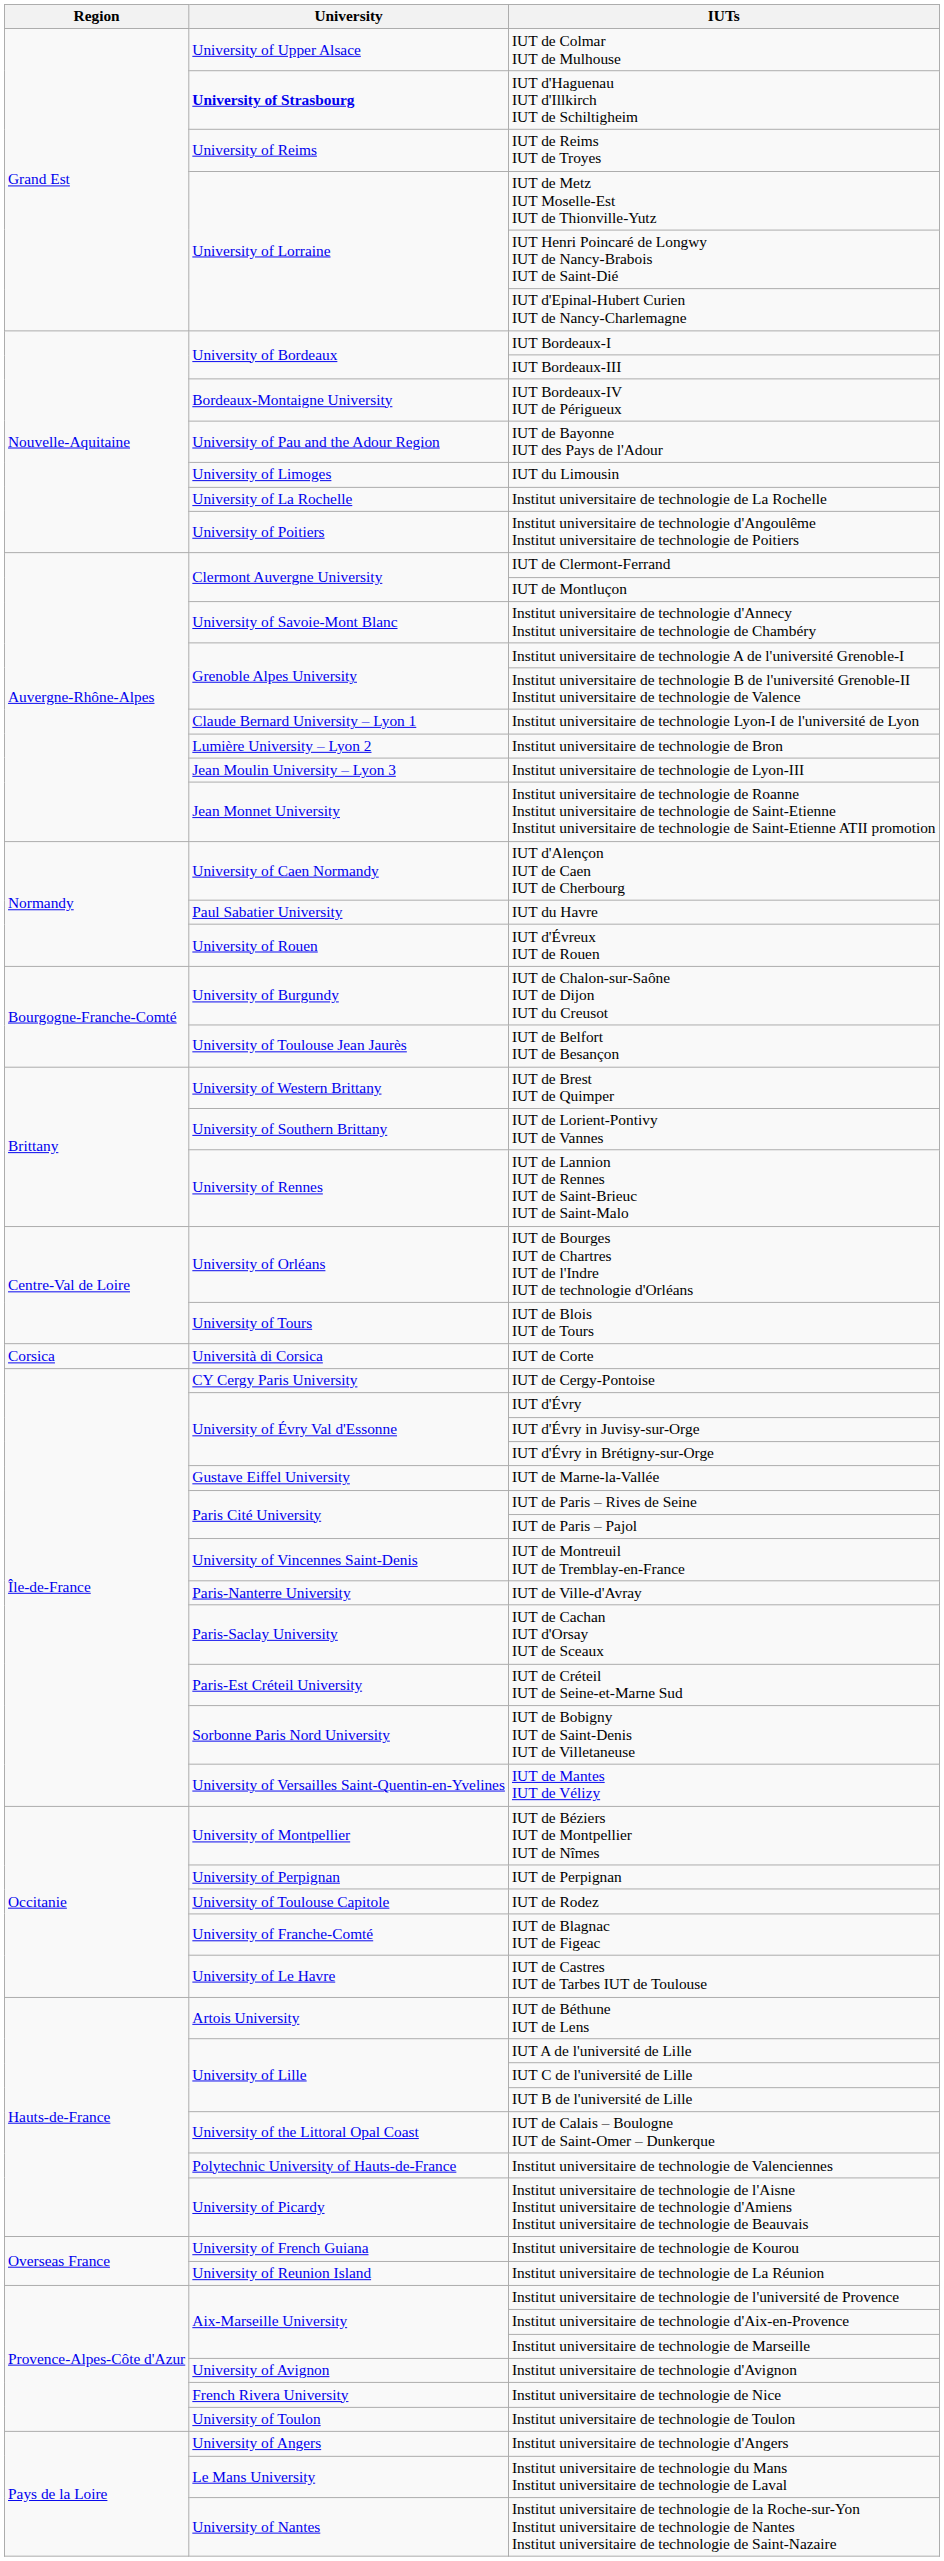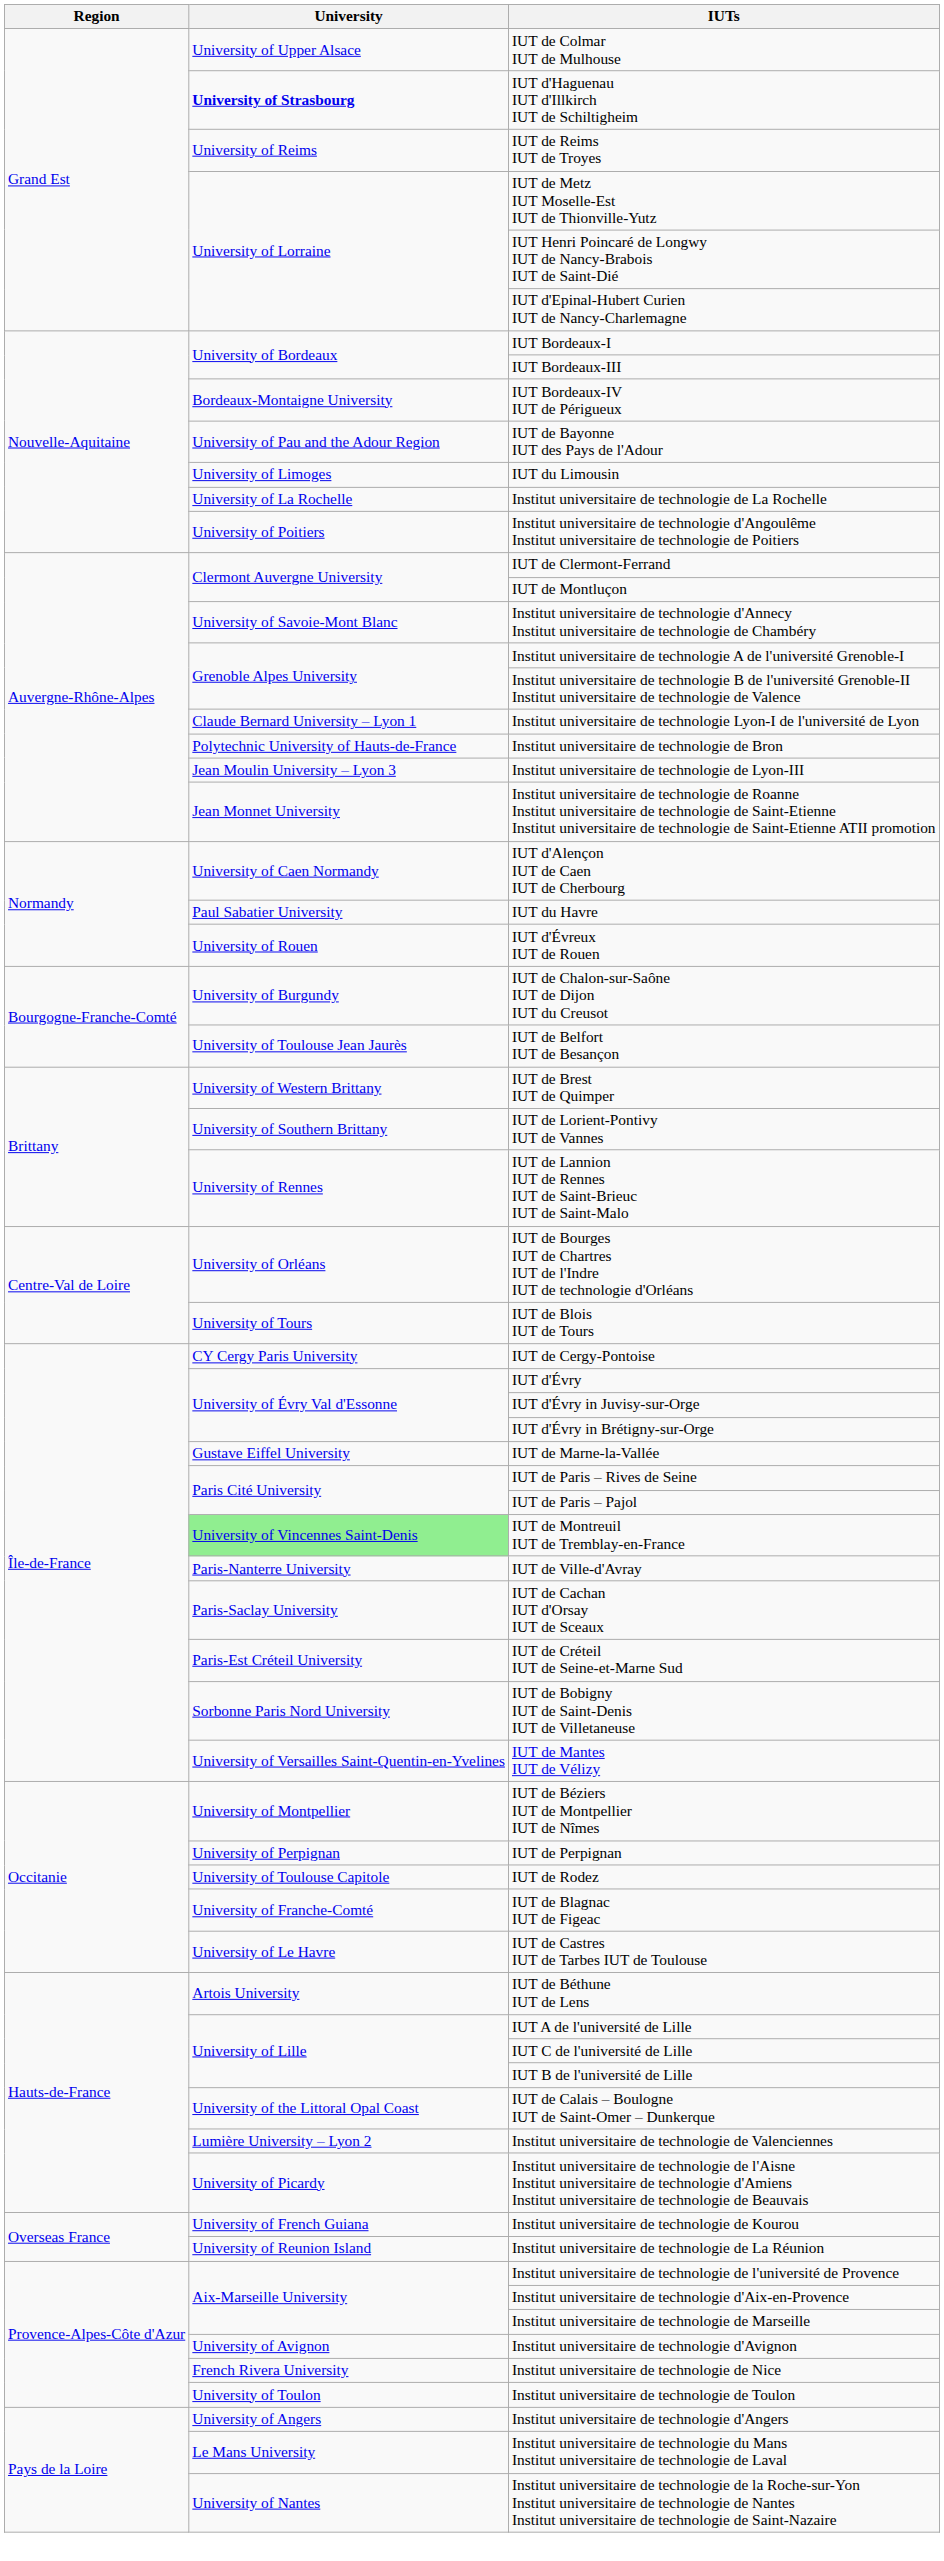Institut universitaire de technologie de Bron | University: Lumière University – Lyon 2 -> Polytechnic University of Hauts-de-France
- row: Corsica | Università di Corsica | IUT de Corte
IUT de Montreuil IUT de Tremblay-en-France | University: no background -> lightgreen background
Institut universitaire de technologie de Valenciennes | University: Polytechnic University of Hauts-de-France -> Lumière University – Lyon 2
